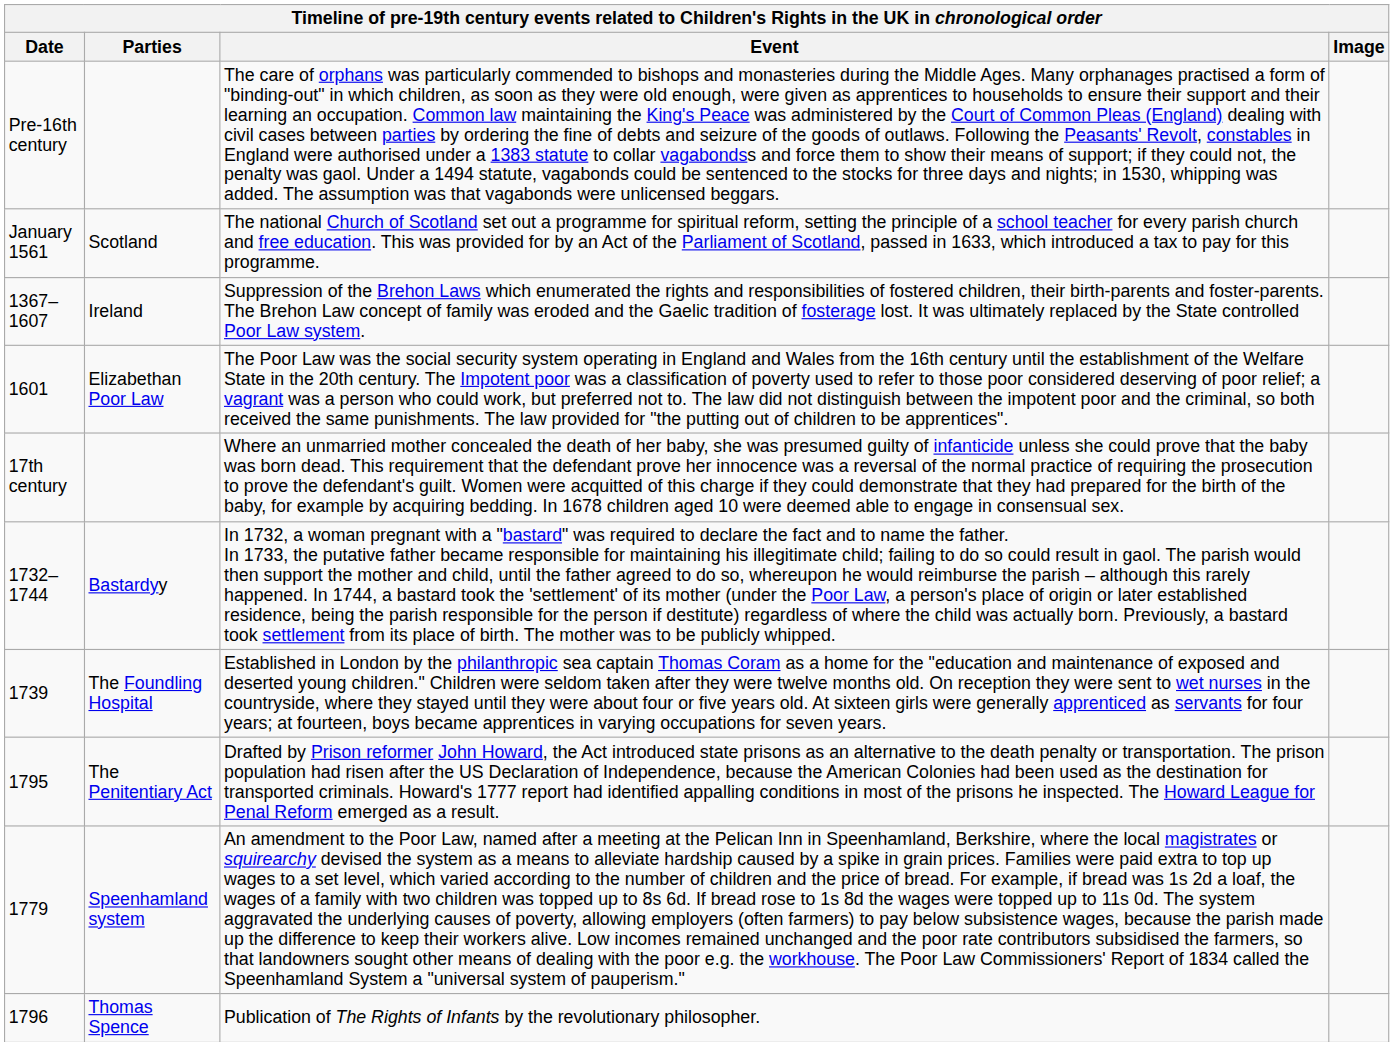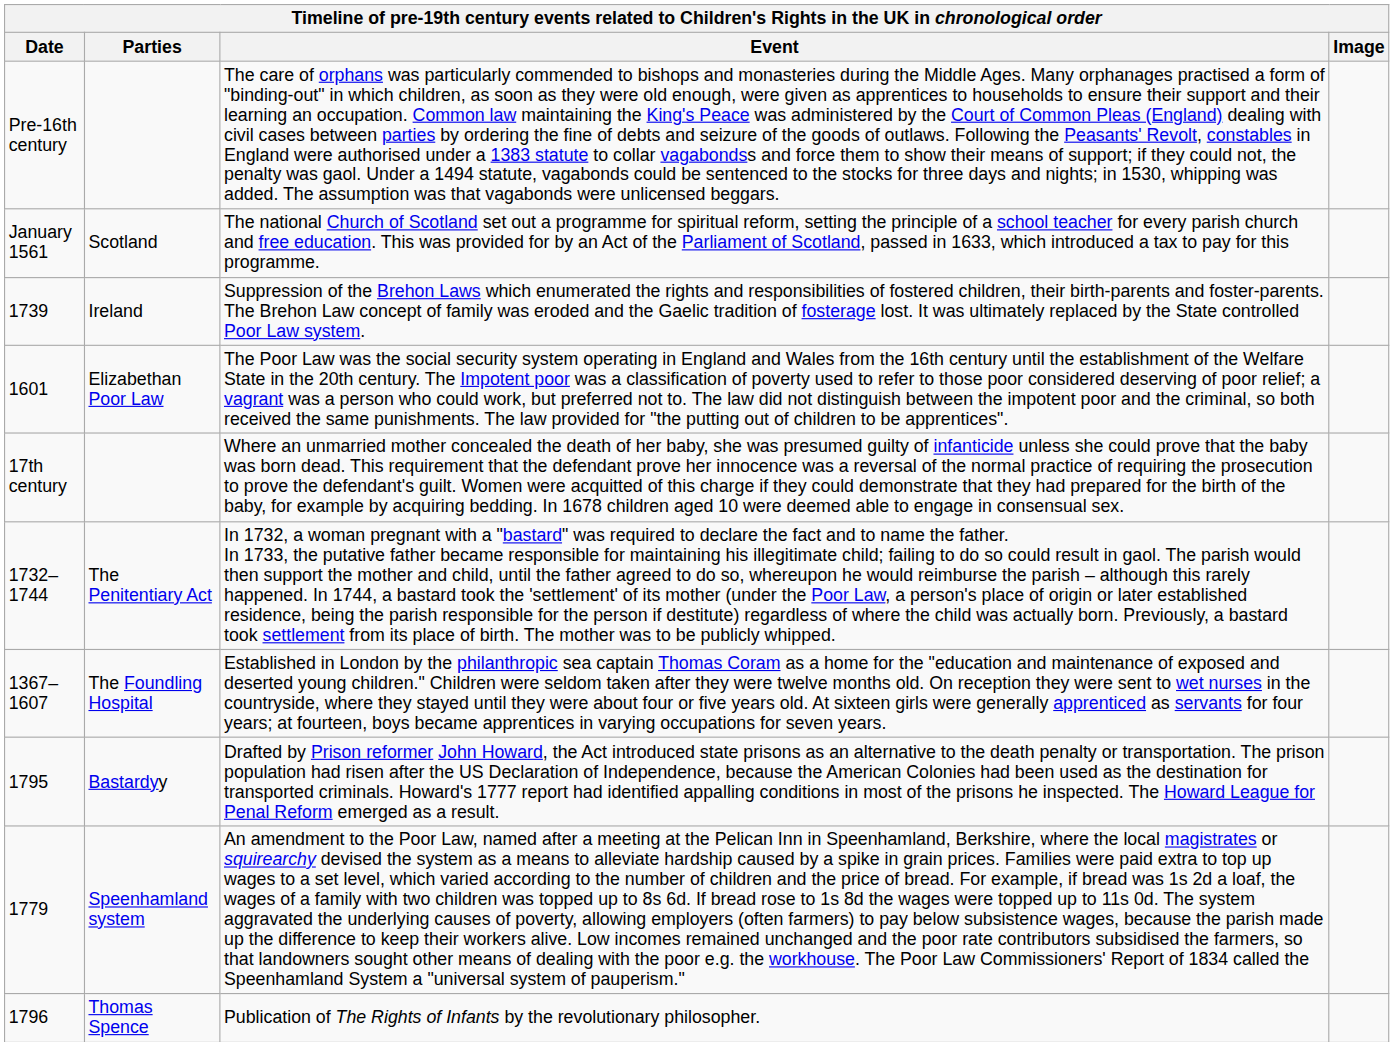row 5 | Date: 1367–1607 -> 1739
row 8 | Parties: Bastardyy -> The Penitentiary Act
row 9 | Date: 1739 -> 1367–1607
row 10 | Parties: The Penitentiary Act -> Bastardyy
